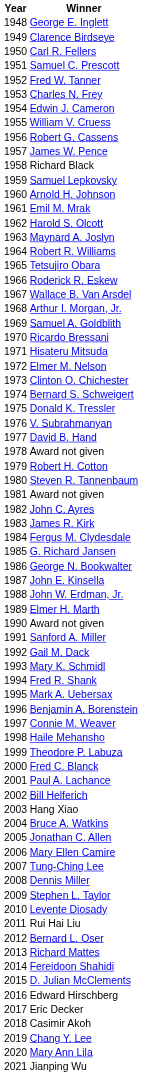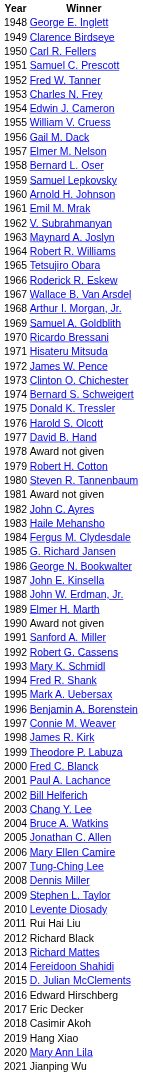row 10 | Winner: Robert G. Cassens -> Gail M. Dack
row 11 | Winner: James W. Pence -> Elmer M. Nelson
row 12 | Winner: Richard Black -> Bernard L. Oser
row 16 | Winner: Harold S. Olcott -> V. Subrahmanyan
row 26 | Winner: Elmer M. Nelson -> James W. Pence
row 30 | Winner: V. Subrahmanyan -> Harold S. Olcott
row 37 | Winner: James R. Kirk -> Haile Mehansho
row 46 | Winner: Gail M. Dack -> Robert G. Cassens
row 52 | Winner: Haile Mehansho -> James R. Kirk
row 57 | Winner: Hang Xiao -> Chang Y. Lee
row 66 | Winner: Bernard L. Oser -> Richard Black
row 73 | Winner: Chang Y. Lee -> Hang Xiao
